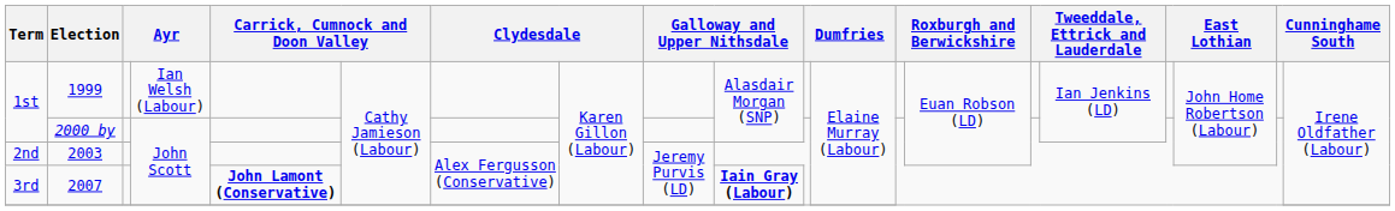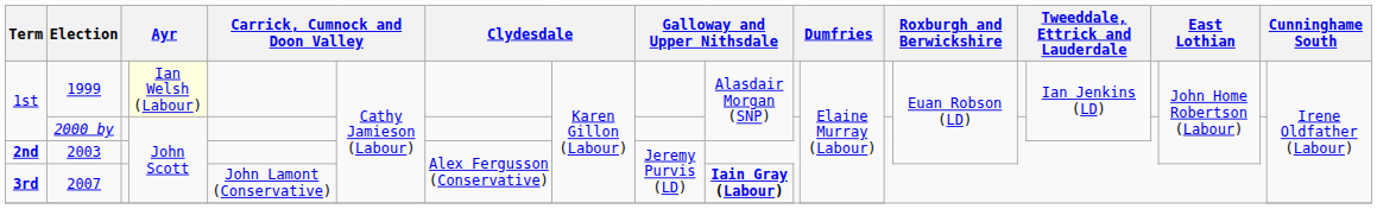1999 | column 4: no background -> lightyellow background
2003 | Term: normal -> bold
2007 | Term: normal -> bold
2007 | column 5: bold -> normal
